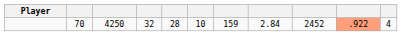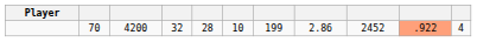row 2 | column 3: 4250 -> 4200
row 2 | column 7: 159 -> 199
row 2 | column 8: 2.84 -> 2.86
